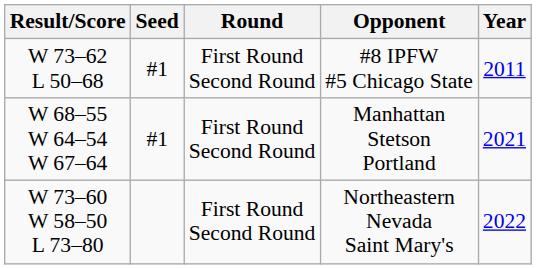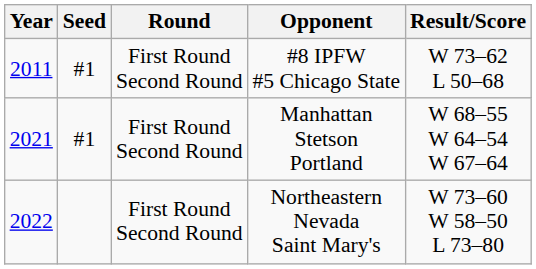columns swapped: Year <-> Result/Score
